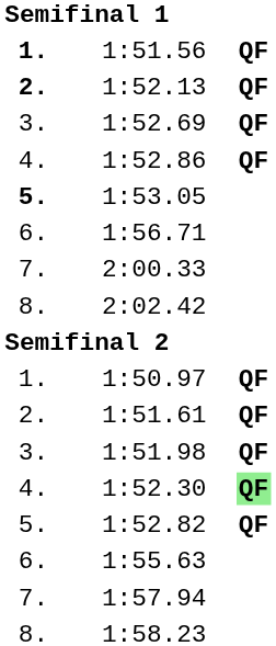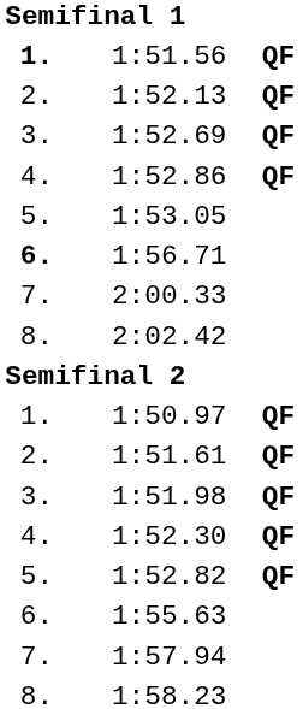1:52.13 | column 1: bold -> normal
1:53.05 | column 1: bold -> normal
1:56.71 | column 1: normal -> bold
1:52.30 | column 3: lightgreen background -> no background
